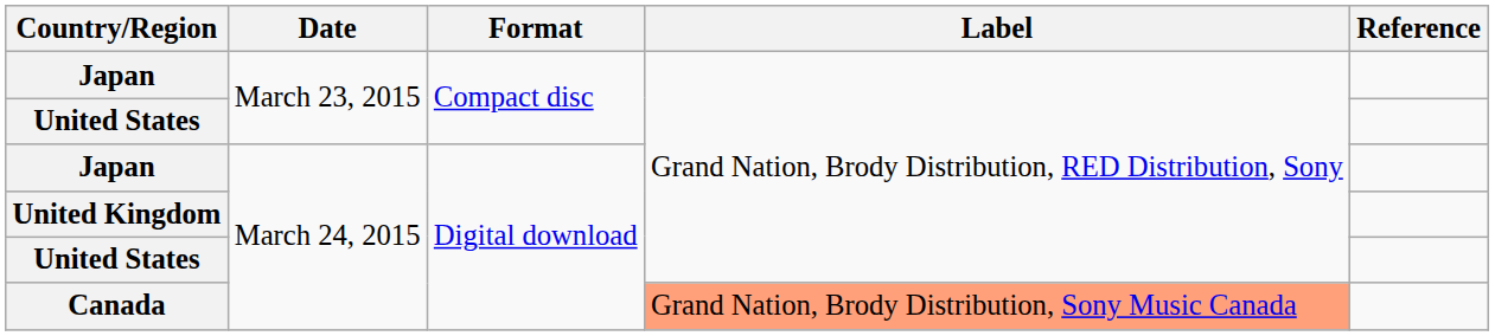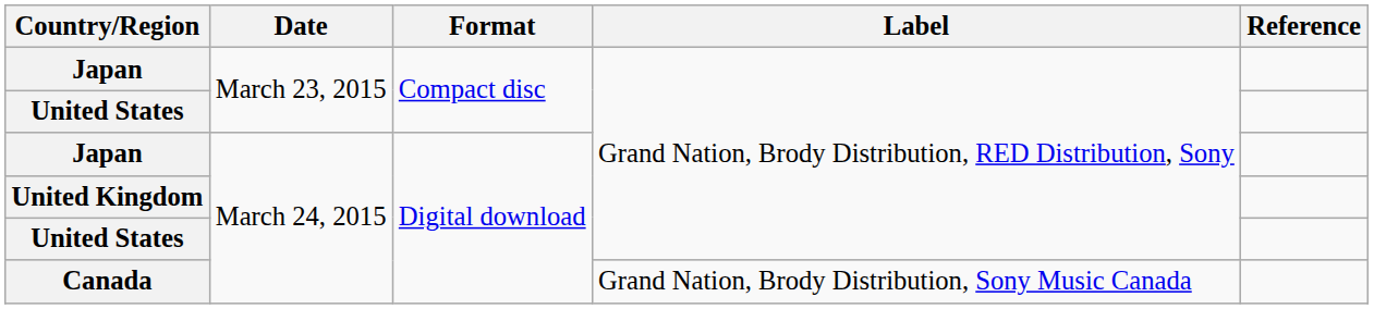Canada | Label: lightsalmon background -> no background
